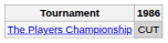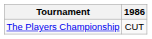The Players Championship | 1986: lightgrey background -> no background
